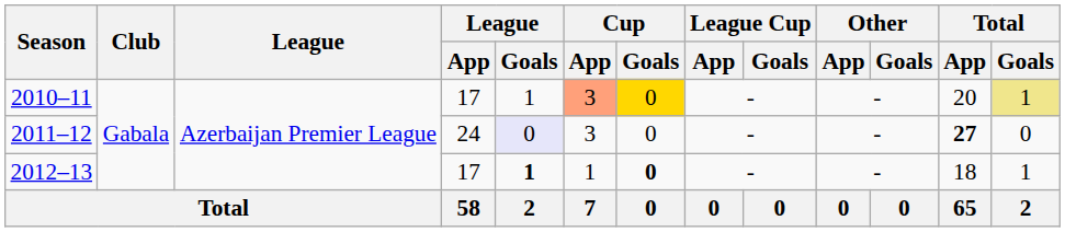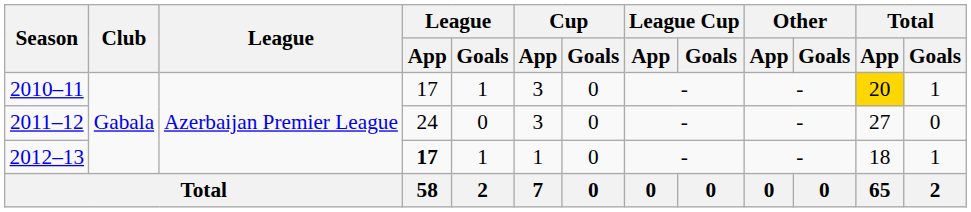2010–11 | Cup / App: lightsalmon background -> no background
2010–11 | Cup / Goals: gold background -> no background
2010–11 | Total / App: no background -> gold background
2010–11 | Total / Goals: khaki background -> no background
2011–12 | League / Goals: lavender background -> no background
2011–12 | Total / App: bold -> normal
2012–13 | League / App: normal -> bold
2012–13 | League / Goals: bold -> normal
2012–13 | Cup / Goals: bold -> normal
